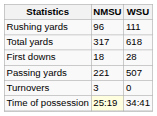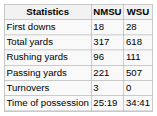rows swapped: First downs <-> Rushing yards
Time of possession | NMSU: lightyellow background -> no background
